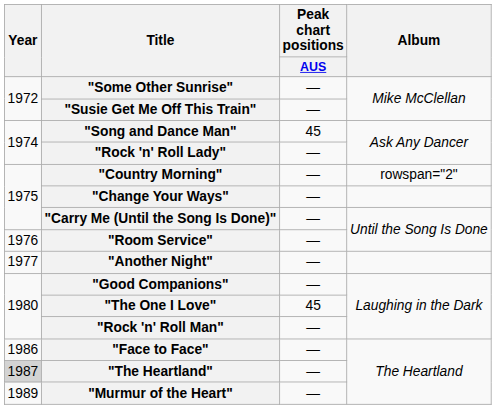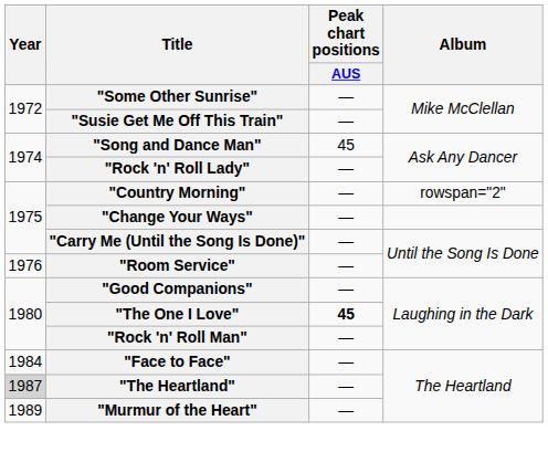- row: 1977 | "Another Night" | —
"The One I Love" | Peak chart positions / AUS: normal -> bold
"Face to Face" | Year: 1986 -> 1984
